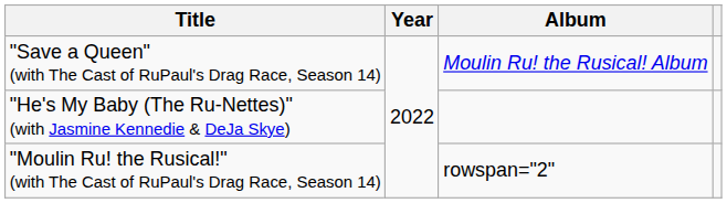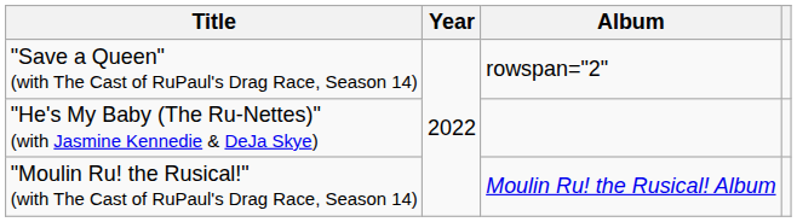row 2 | Album: Moulin Ru! the Rusical! Album -> rowspan="2"
row 4 | Album: rowspan="2" -> Moulin Ru! the Rusical! Album
